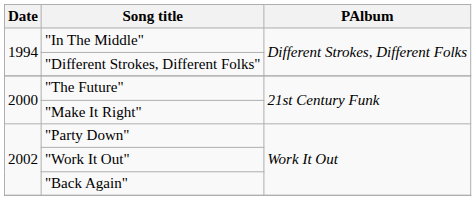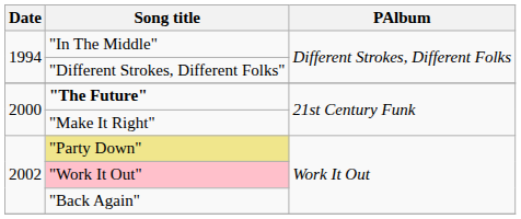"The Future" | Song title: normal -> bold
"Party Down" | Song title: no background -> khaki background
"Work It Out" | Song title: no background -> pink background
